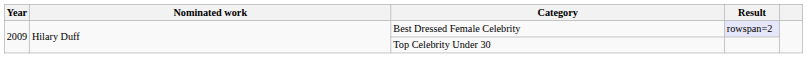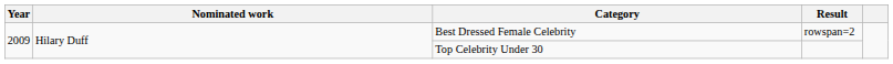Best Dressed Female Celebrity | Result: lavender background -> no background
